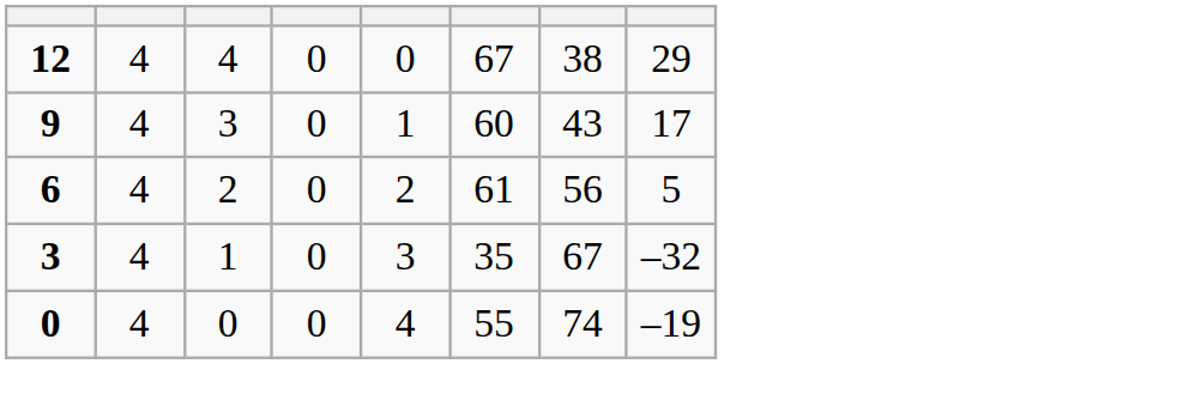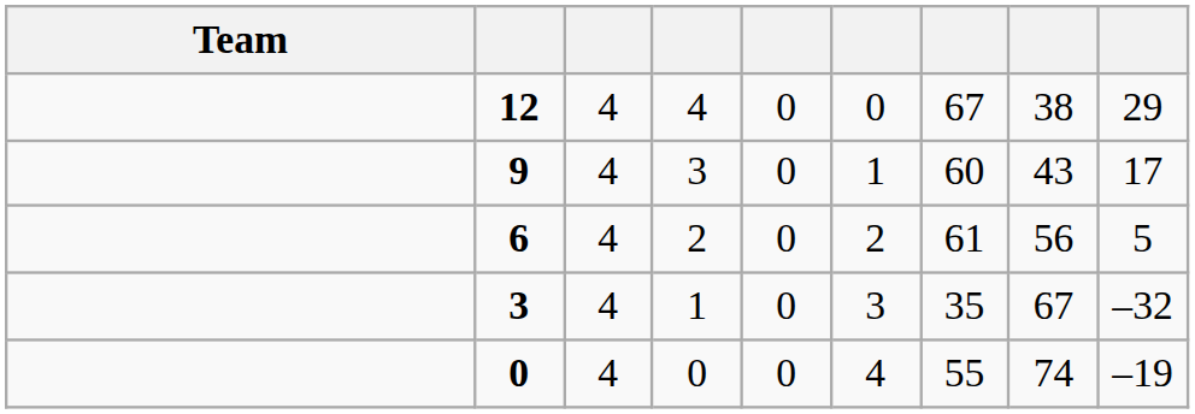+ column: Team
